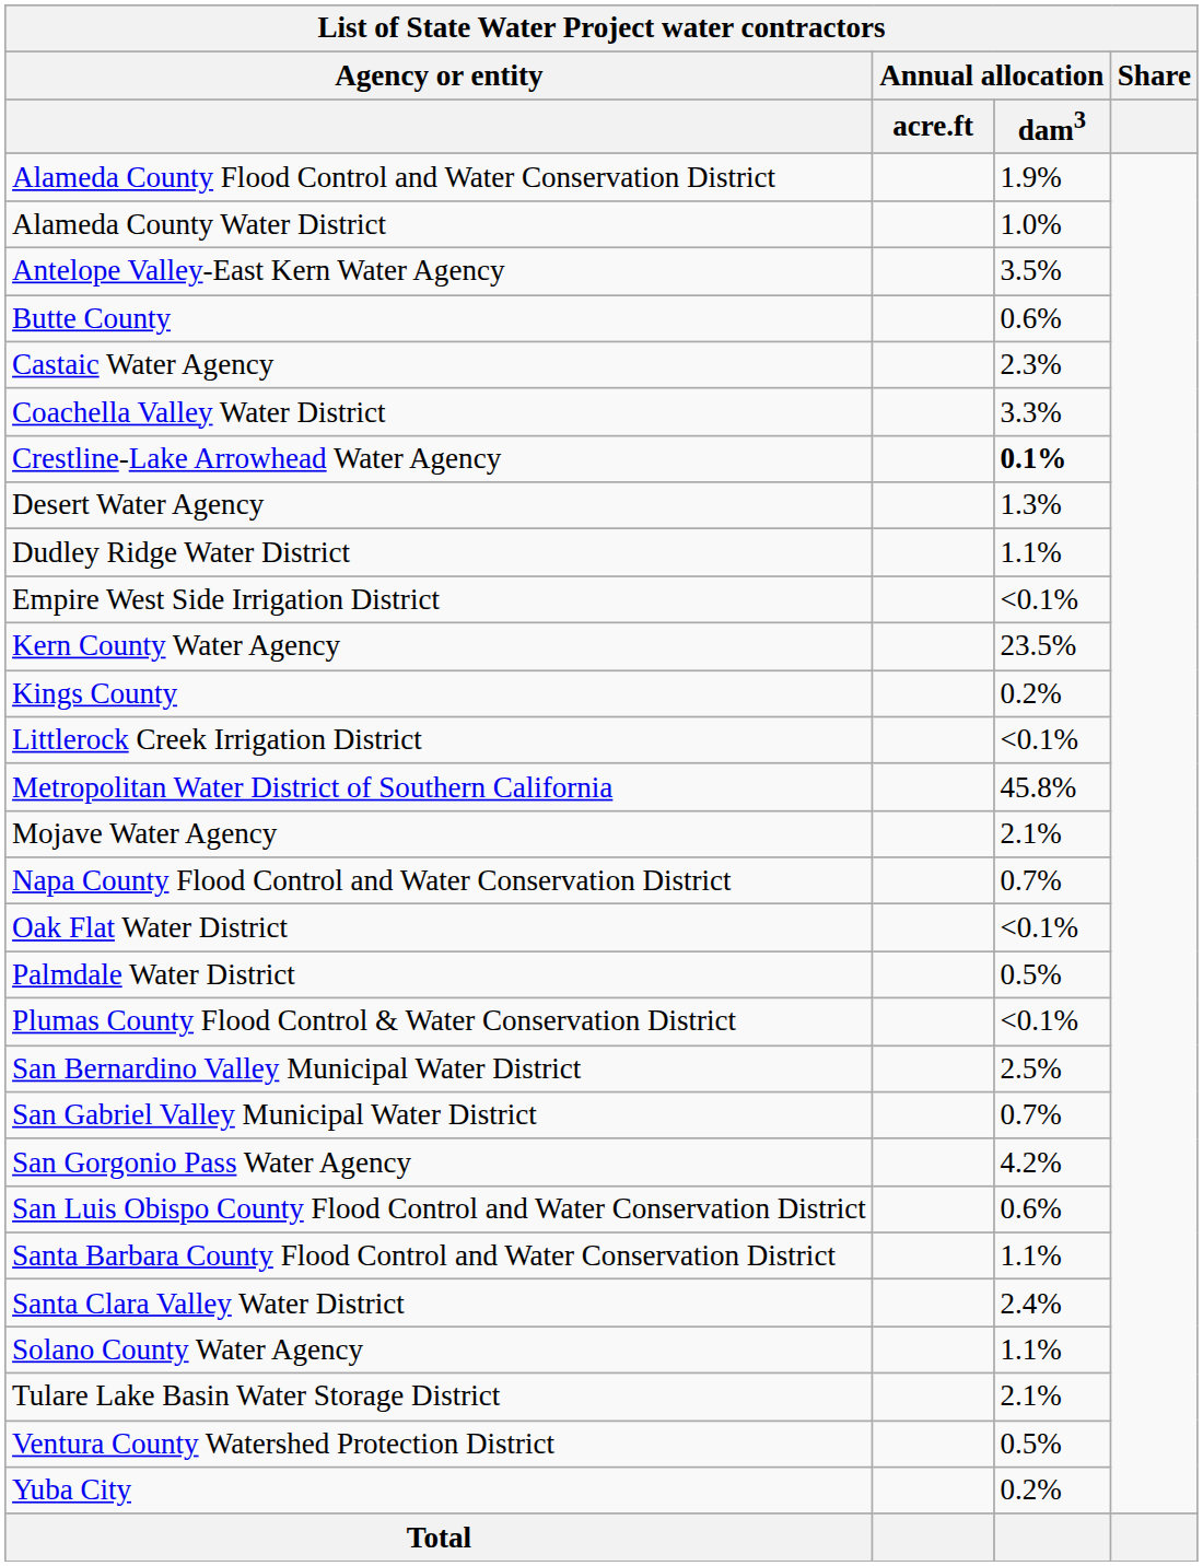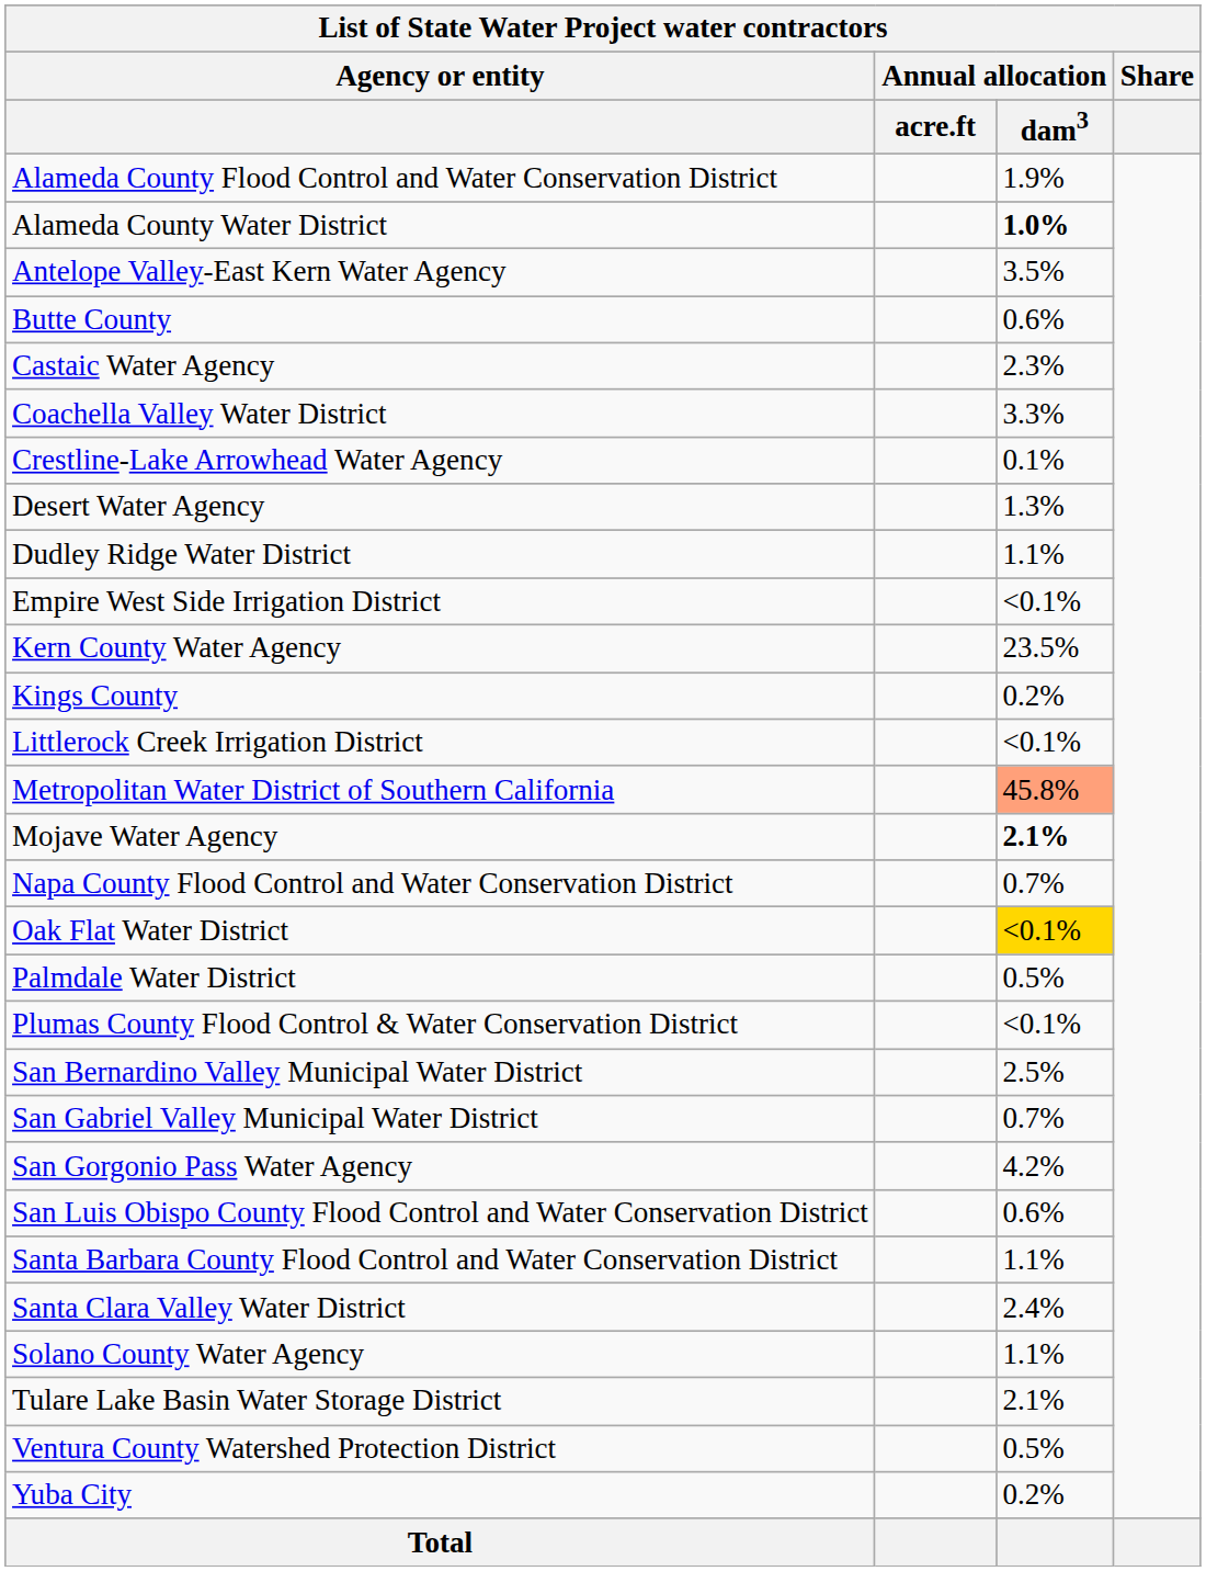Alameda County Water District | Annual allocation / dam3: normal -> bold
Crestline-Lake Arrowhead Water Agency | Annual allocation / dam3: bold -> normal
Metropolitan Water District of Southern California | Annual allocation / dam3: no background -> lightsalmon background
Mojave Water Agency | Annual allocation / dam3: normal -> bold
Oak Flat Water District | Annual allocation / dam3: no background -> gold background
